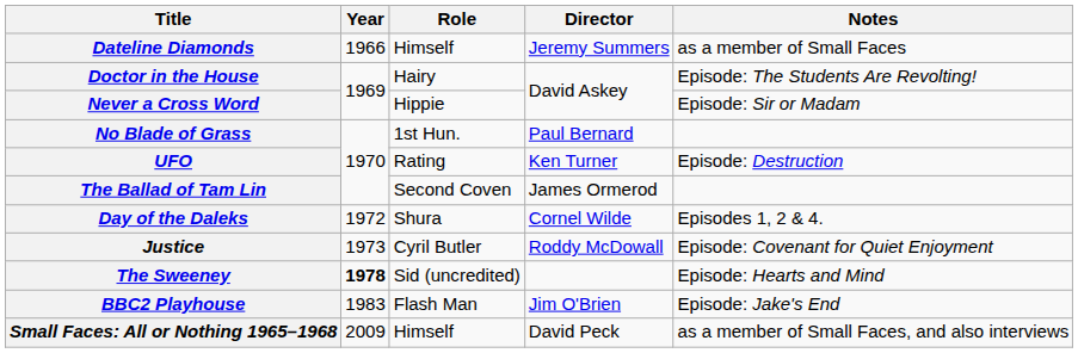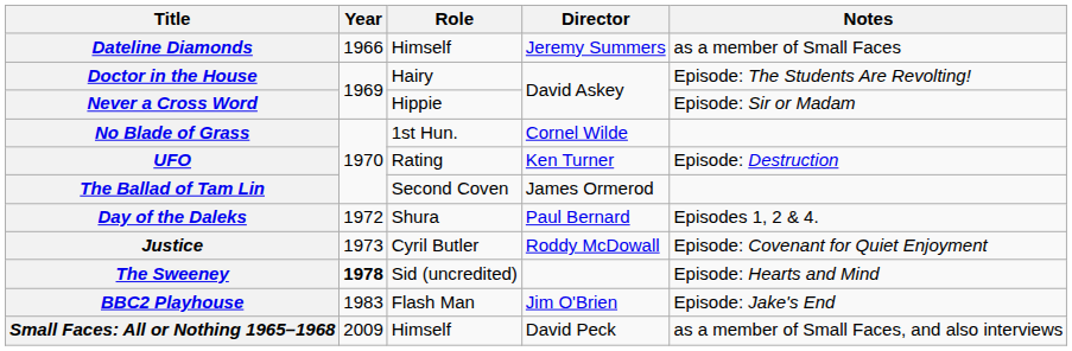No Blade of Grass | Director: Paul Bernard -> Cornel Wilde
Day of the Daleks | Director: Cornel Wilde -> Paul Bernard
